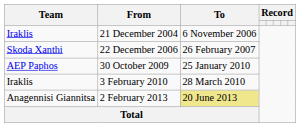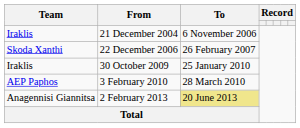30 October 2009 | Team: AEP Paphos -> Iraklis
3 February 2010 | Team: Iraklis -> AEP Paphos
